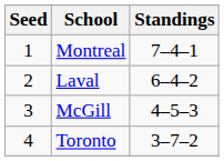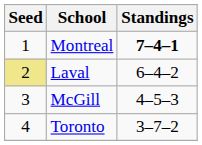Montreal | Standings: normal -> bold
Laval | Seed: no background -> khaki background
